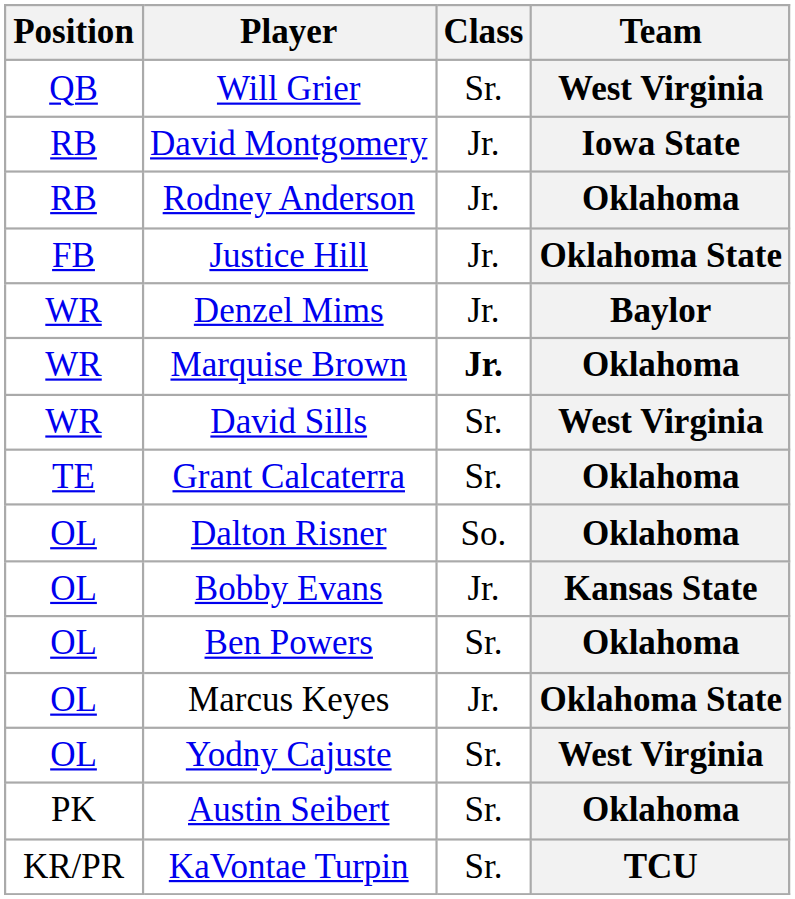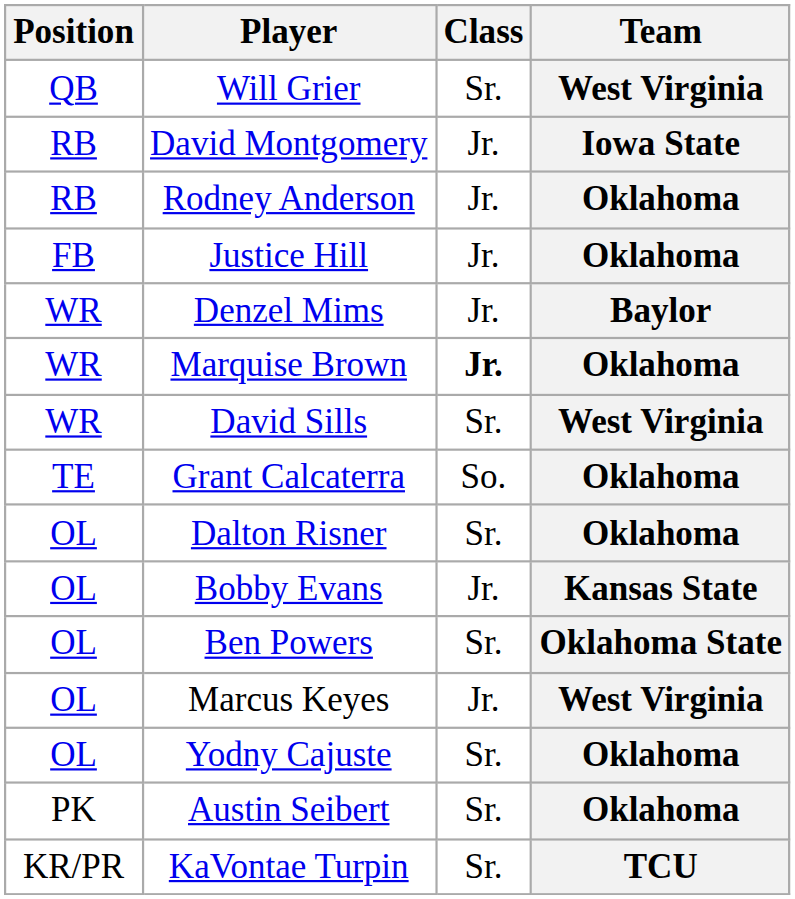Justice Hill | Team: Oklahoma State -> Oklahoma
Grant Calcaterra | Class: Sr. -> So.
Dalton Risner | Class: So. -> Sr.
Ben Powers | Team: Oklahoma -> Oklahoma State
Marcus Keyes | Team: Oklahoma State -> West Virginia
Yodny Cajuste | Team: West Virginia -> Oklahoma
